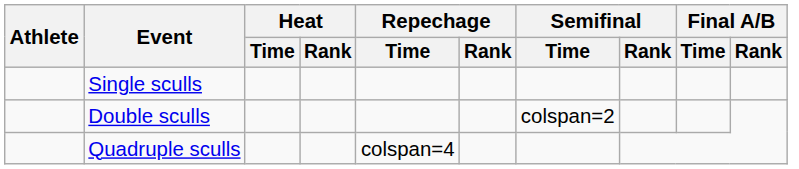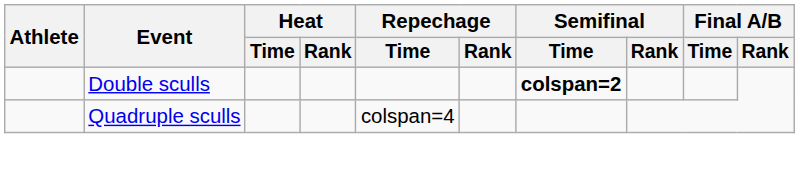- row: Single sculls
Double sculls | Semifinal / Time: normal -> bold
